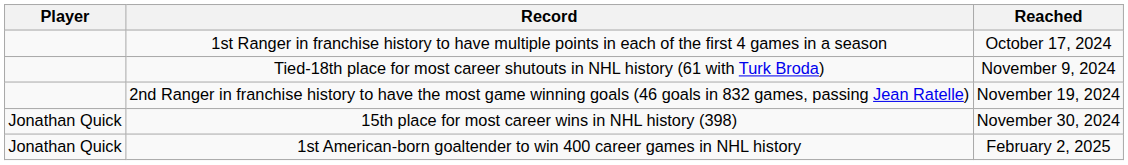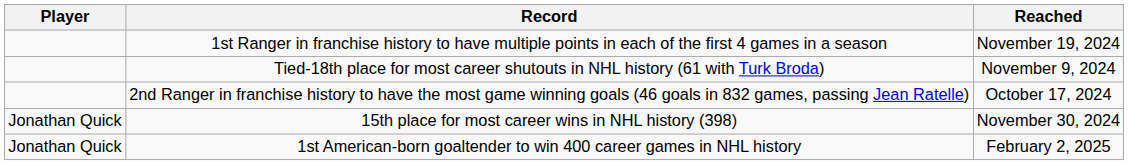row 2 | Reached: October 17, 2024 -> November 19, 2024
row 4 | Reached: November 19, 2024 -> October 17, 2024
